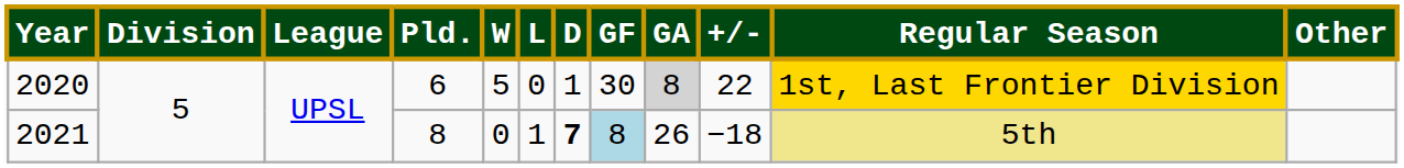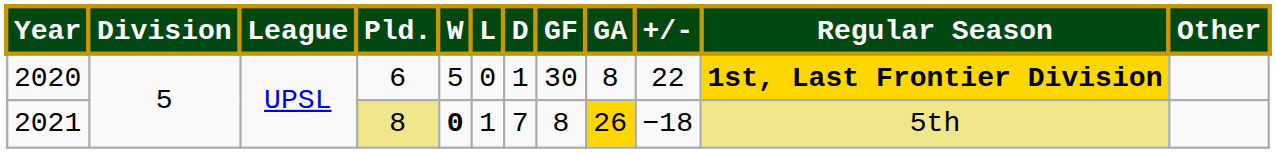2020 | GA: lightgrey background -> no background
2020 | Regular Season: normal -> bold
2021 | Pld.: no background -> khaki background
2021 | W: normal -> bold
2021 | D: bold -> normal
2021 | GF: lightblue background -> no background
2021 | GA: no background -> gold background
